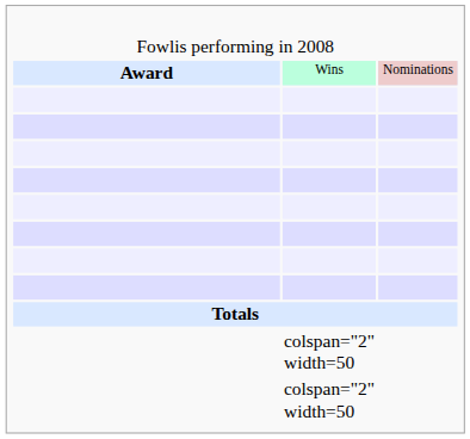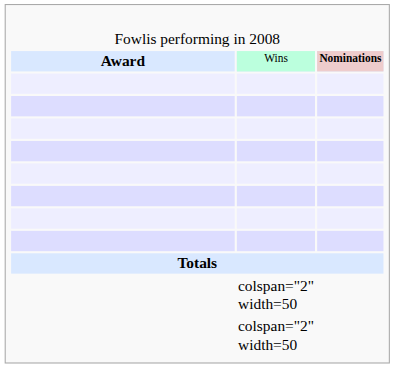Wins | column 3: normal -> bold
